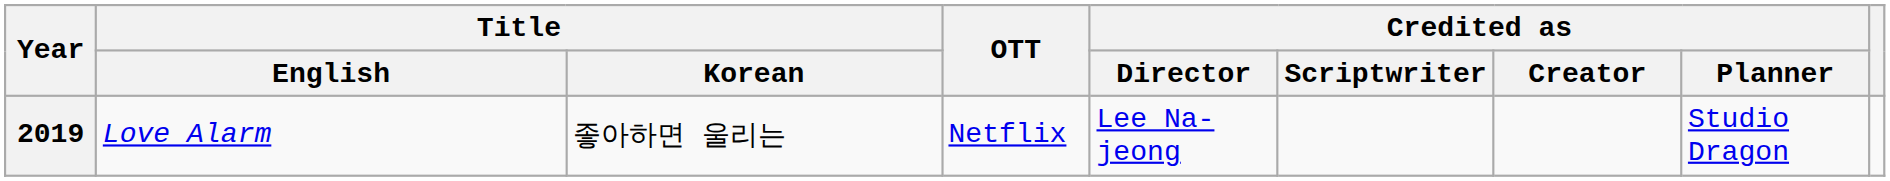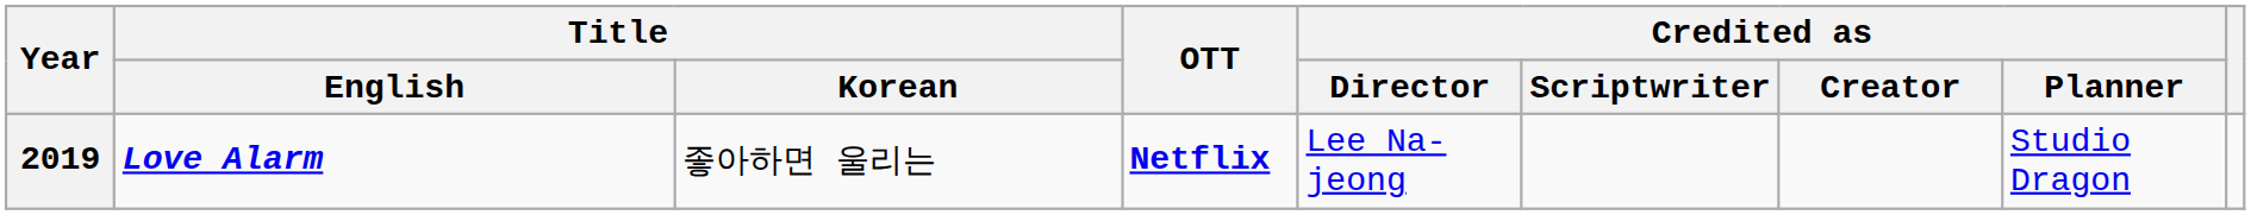2019 | Title / English: normal -> bold
2019 | OTT: normal -> bold
